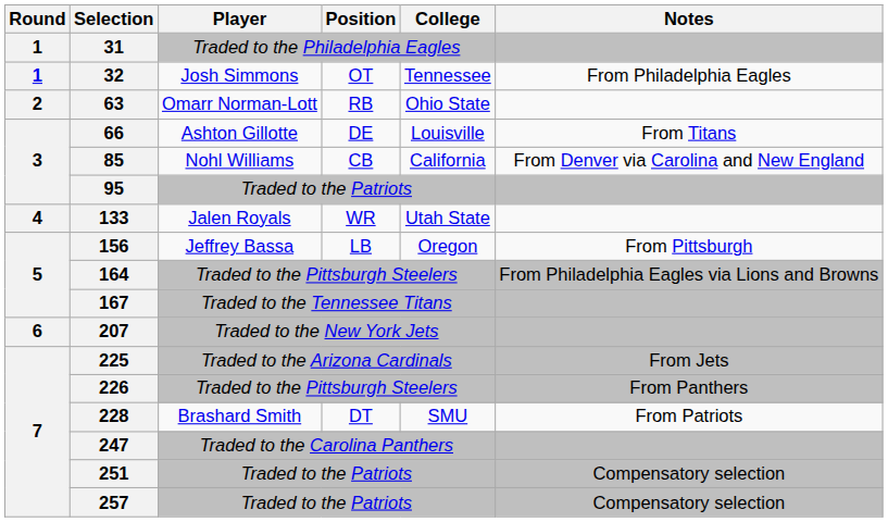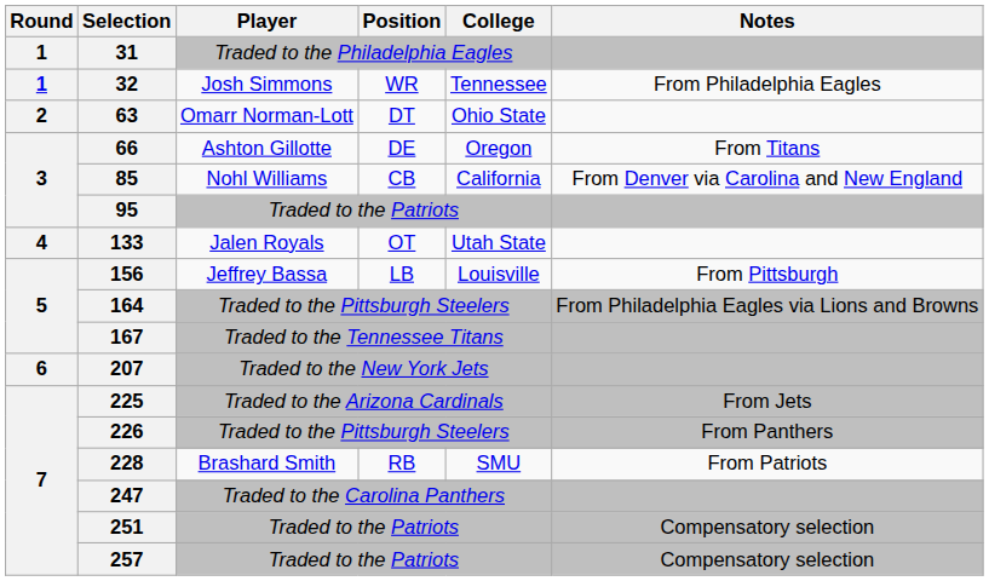32 | Position: OT -> WR
63 | Position: RB -> DT
66 | College: Louisville -> Oregon
133 | Position: WR -> OT
156 | College: Oregon -> Louisville
228 | Position: DT -> RB
